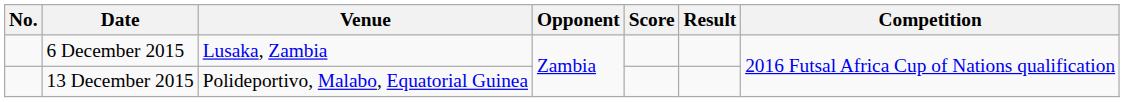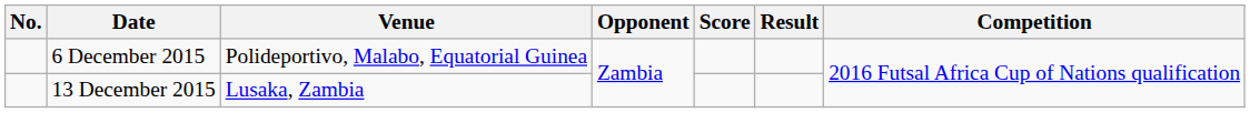6 December 2015 | Venue: Lusaka, Zambia -> Polideportivo, Malabo, Equatorial Guinea
13 December 2015 | Venue: Polideportivo, Malabo, Equatorial Guinea -> Lusaka, Zambia
